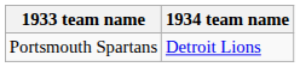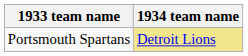Portsmouth Spartans | 1934 team name: no background -> khaki background
